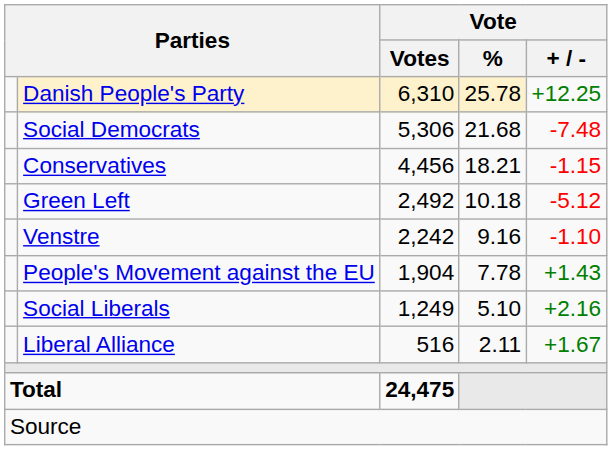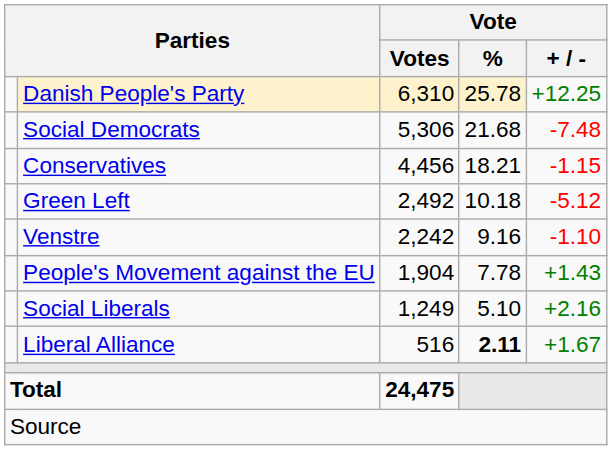Liberal Alliance | Vote / %: normal -> bold
